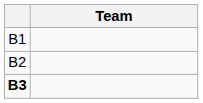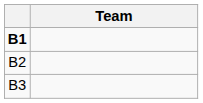B1 | column 1: normal -> bold
B3 | column 1: bold -> normal
